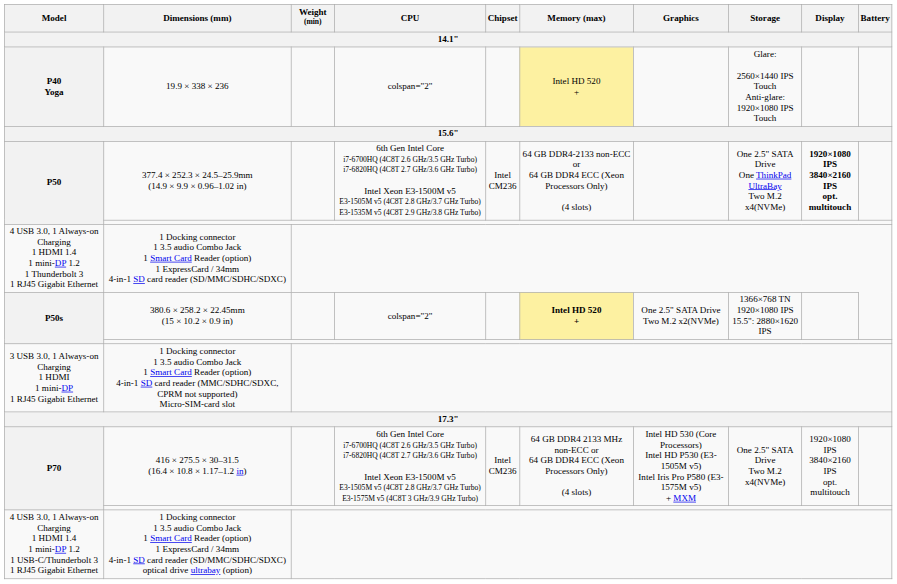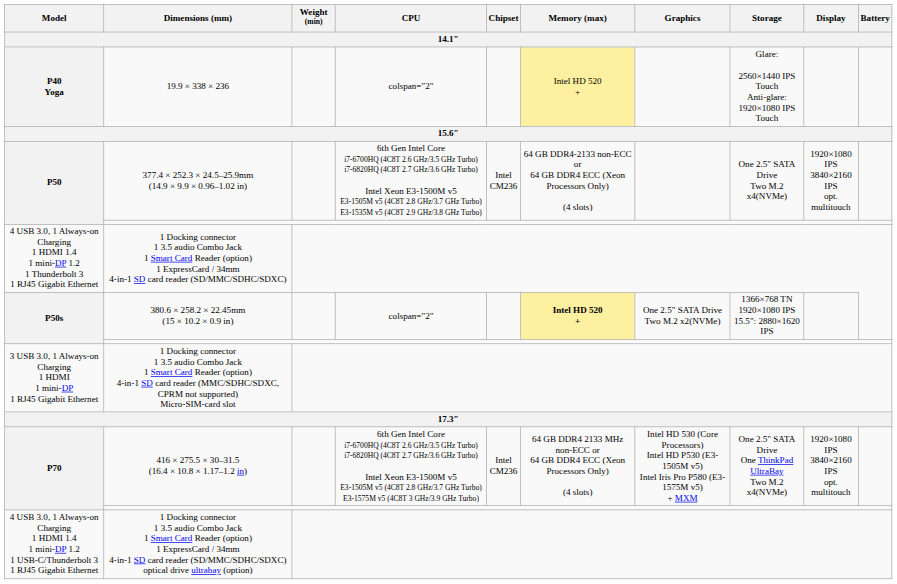377.4 × 252.3 × 24.5–25.9mm (14.9 × 9.9 × 0.96–1.02 in) | Storage: One 2.5" SATA Drive One ThinkPad UltraBay Two M.2 x4(NVMe) -> One 2.5" SATA Drive Two M.2 x4(NVMe)
377.4 × 252.3 × 24.5–25.9mm (14.9 × 9.9 × 0.96–1.02 in) | Display: bold -> normal
416 × 275.5 × 30–31.5 (16.4 × 10.8 × 1.17–1.2 in) | Storage: One 2.5" SATA Drive Two M.2 x4(NVMe) -> One 2.5" SATA Drive One ThinkPad UltraBay Two M.2 x4(NVMe)
